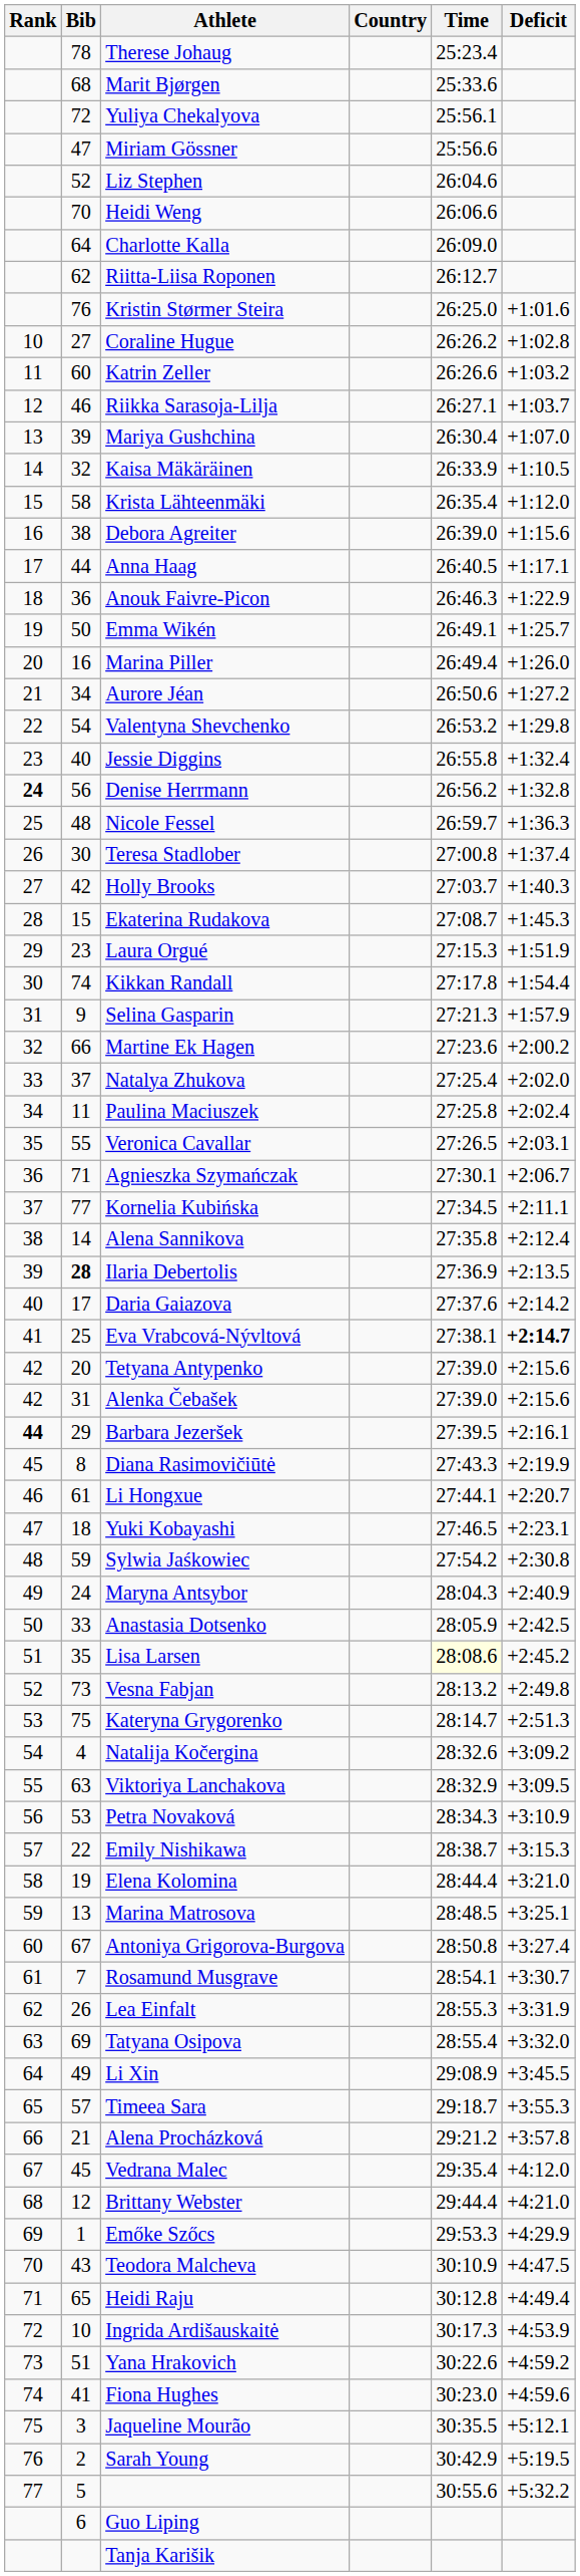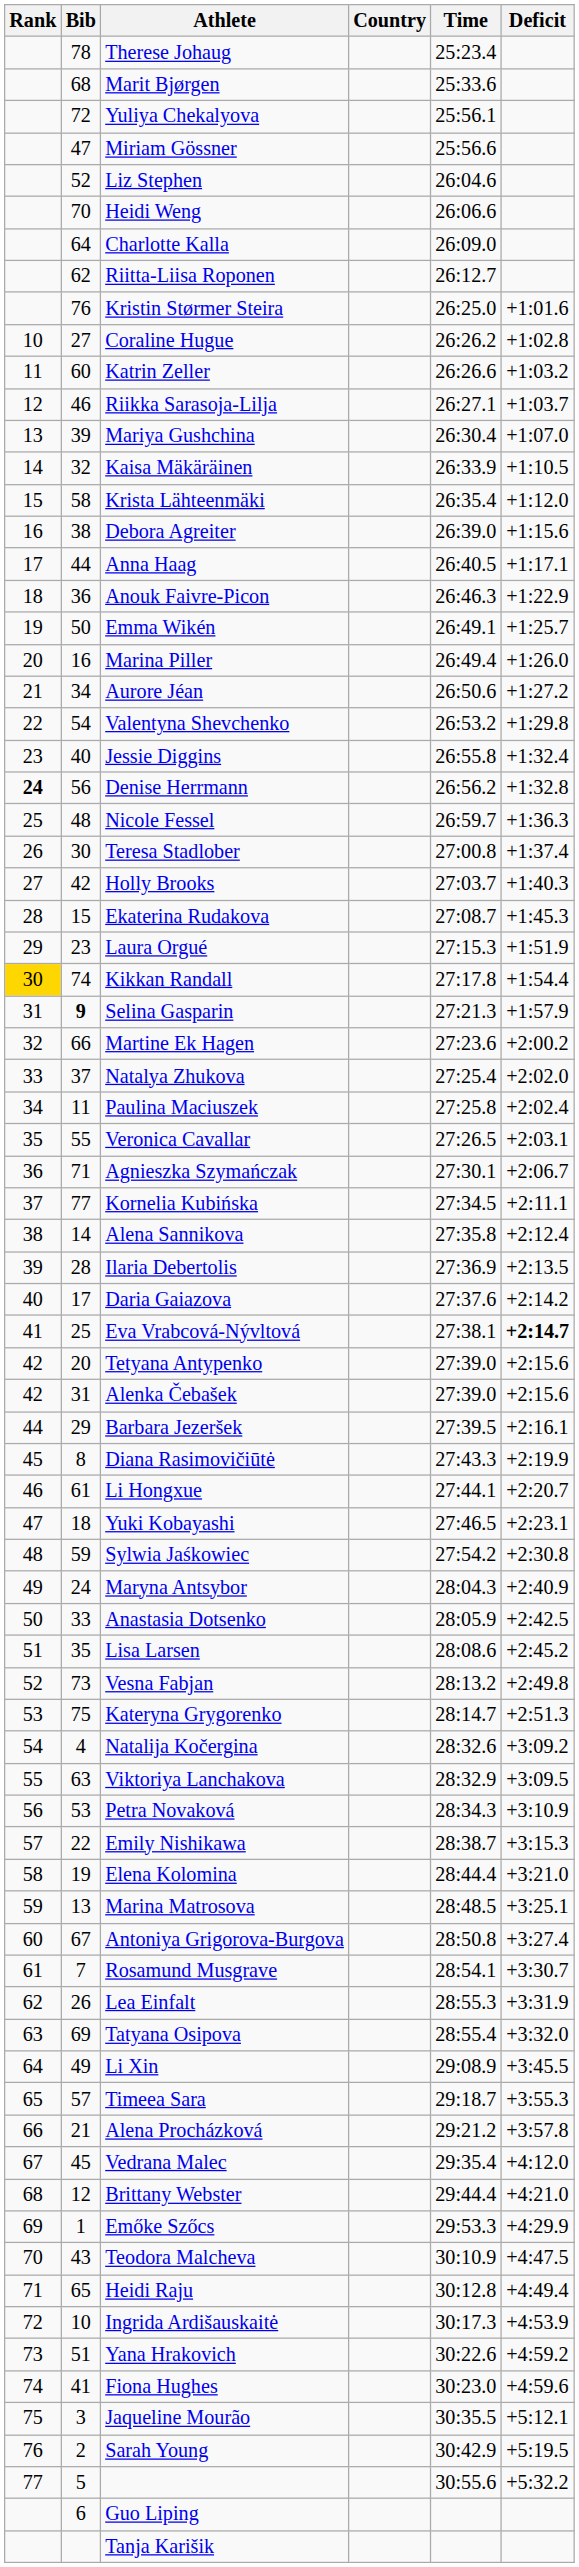Kikkan Randall | Rank: no background -> gold background
Selina Gasparin | Bib: normal -> bold
Ilaria Debertolis | Bib: bold -> normal
Barbara Jezeršek | Rank: bold -> normal
Lisa Larsen | Time: lightyellow background -> no background
